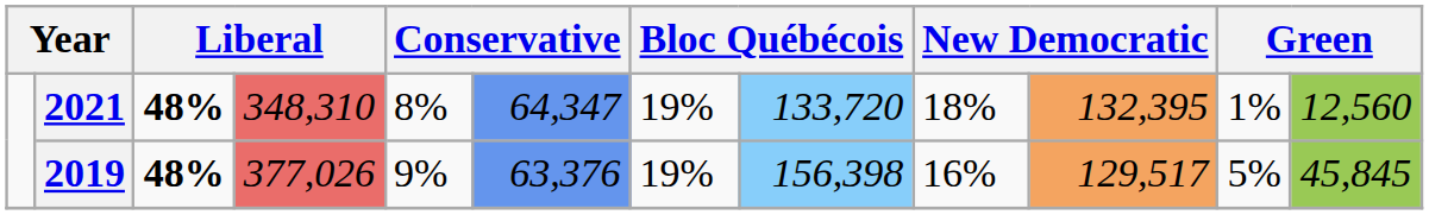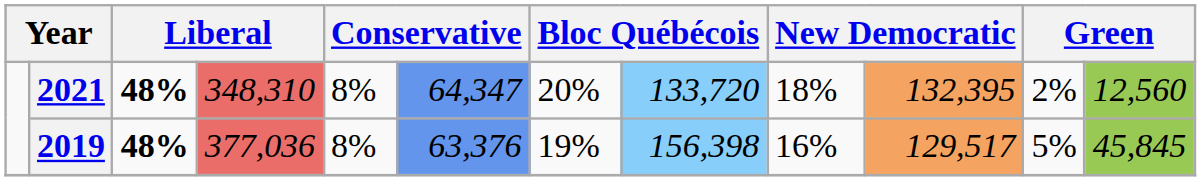2021 | column 7: 19% -> 20%
2021 | column 11: 1% -> 2%
2019 | column 4: 377,026 -> 377,036
2019 | column 5: 9% -> 8%
